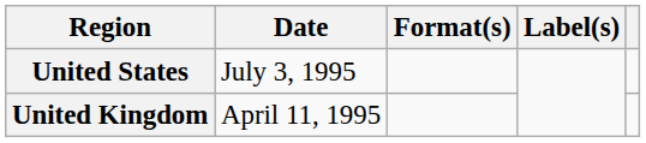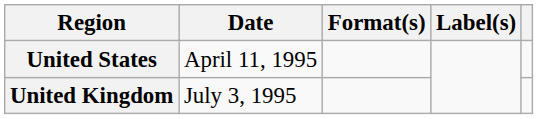United States | Date: July 3, 1995 -> April 11, 1995
United Kingdom | Date: April 11, 1995 -> July 3, 1995
